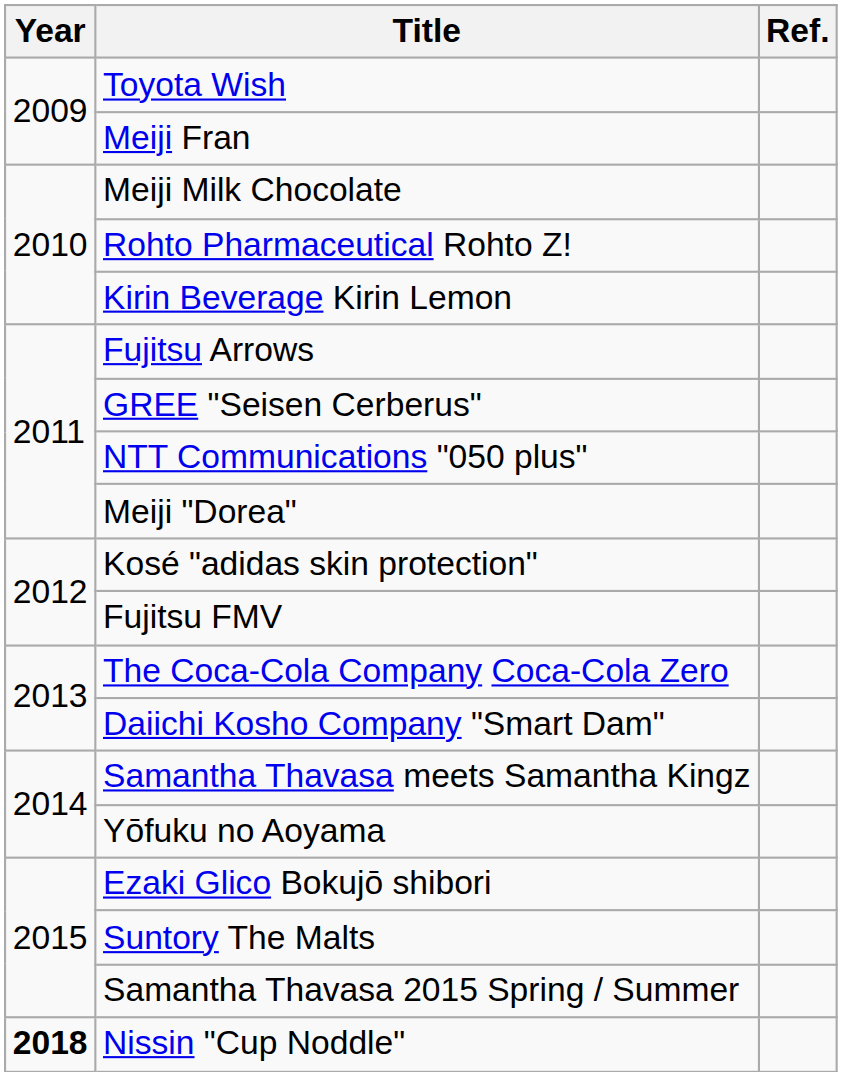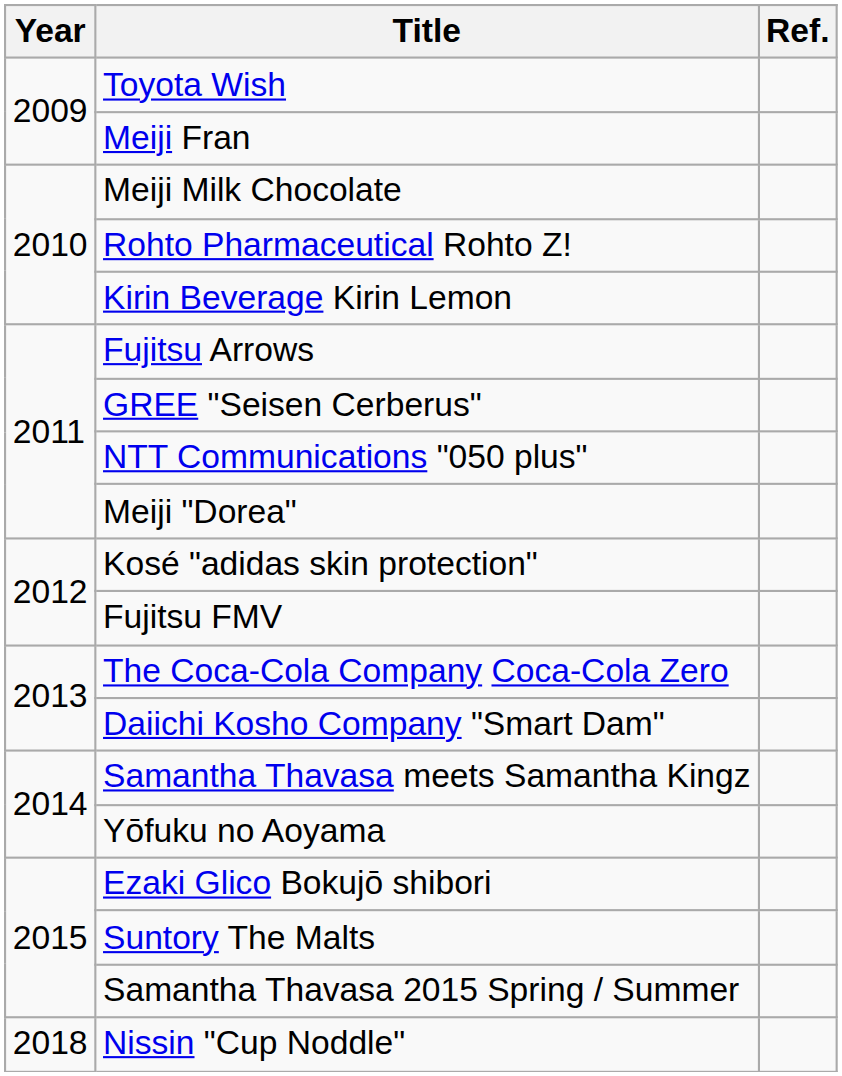Nissin "Cup Noddle" | Year: bold -> normal
